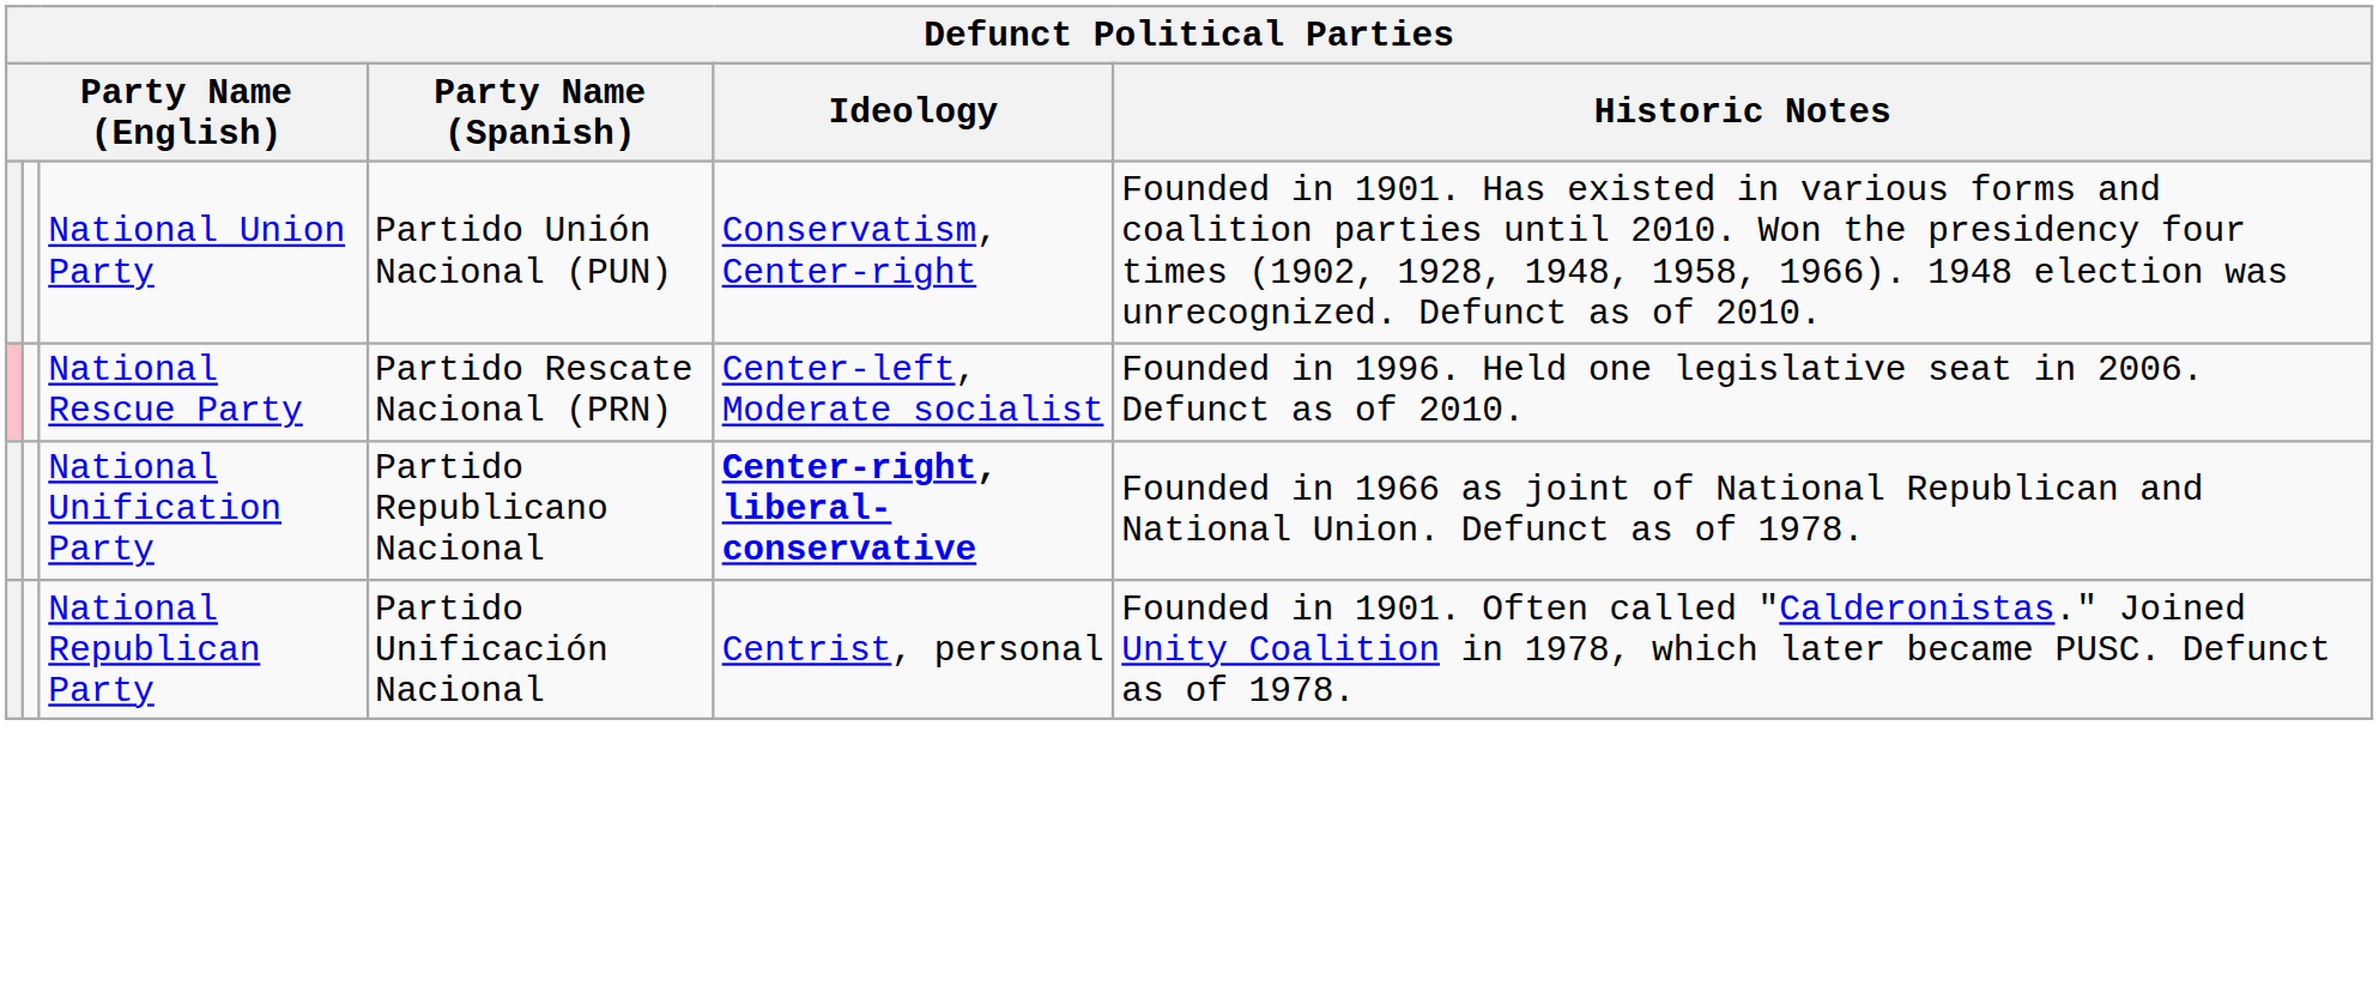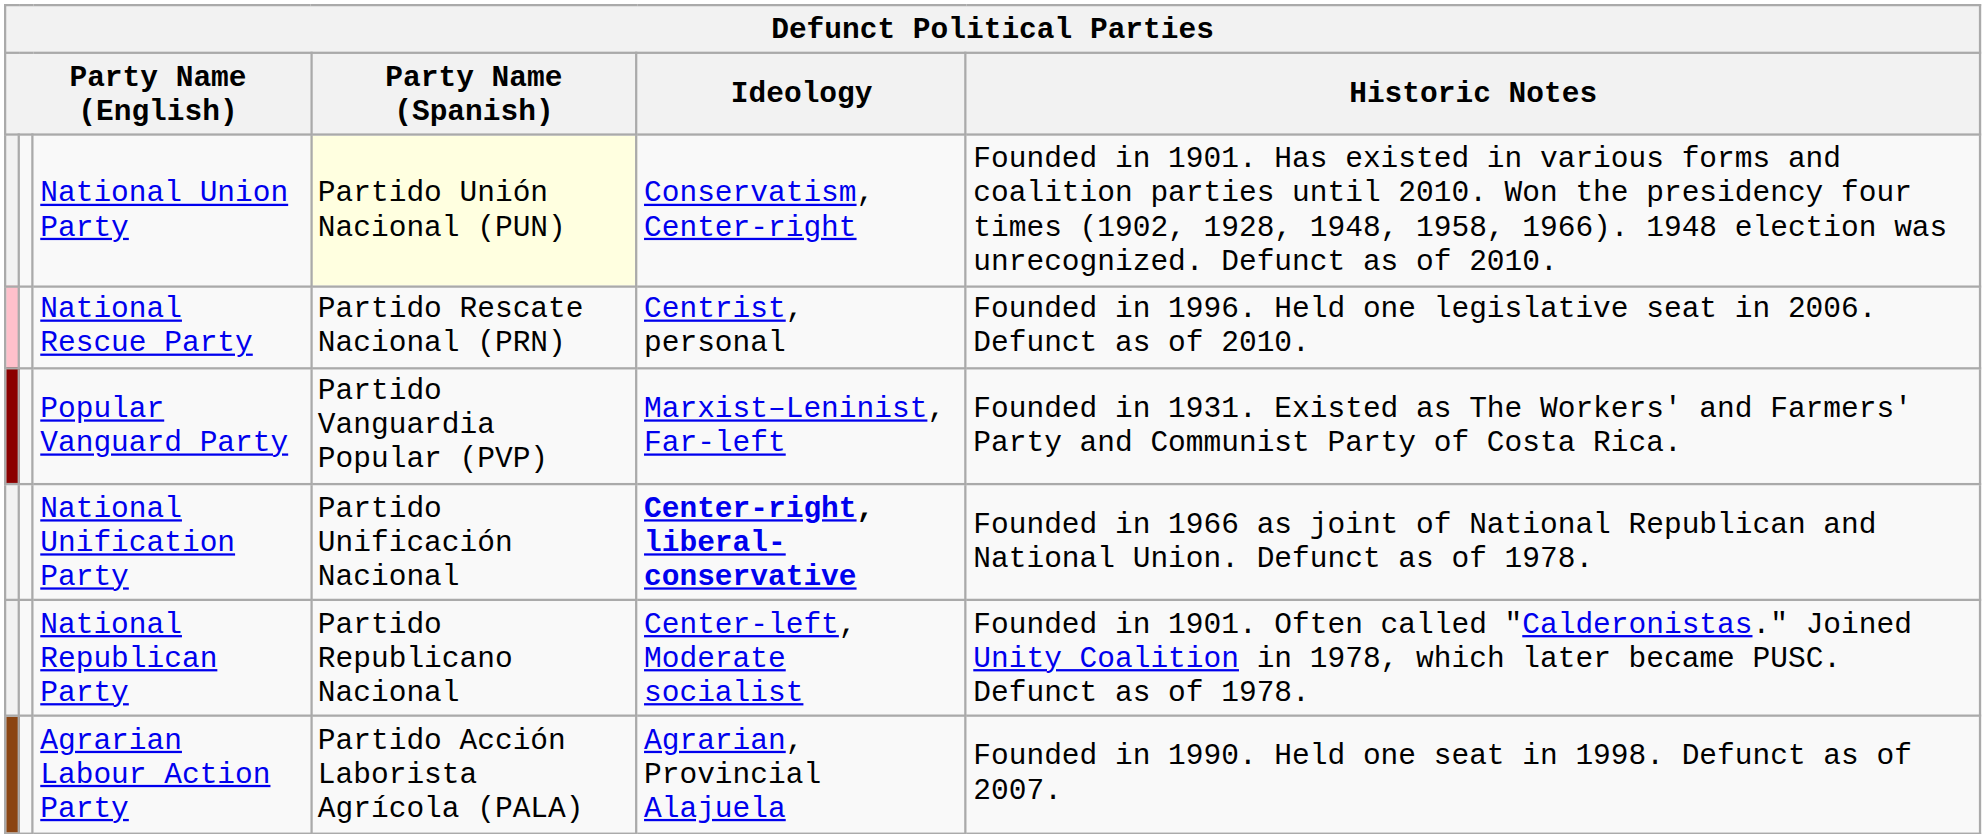National Union Party | Party Name (Spanish): no background -> lightyellow background
National Rescue Party | Ideology: Center-left, Moderate socialist -> Centrist, personal
+ row: Popular Vanguard Party | Partido Vanguardia Popular (PVP) | Marxist–Leninist, Far-left | Founded in 1931. Existed as The Workers' and Farmers' Party and Communist Party of Costa Rica.
National Unification Party | Party Name (Spanish): Partido Republicano Nacional -> Partido Unificación Nacional
National Republican Party | Party Name (Spanish): Partido Unificación Nacional -> Partido Republicano Nacional
National Republican Party | Ideology: Centrist, personal -> Center-left, Moderate socialist
+ row: Agrarian Labour Action Party | Partido Acción Laborista Agrícola (PALA) | Agrarian, Provincial Alajuela | Founded in 1990. Held one seat in 1998. Defunct as of 2007.
